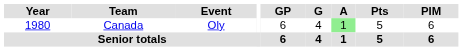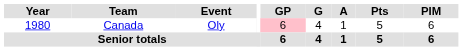Canada | GP: no background -> pink background
Canada | A: lightgreen background -> no background
